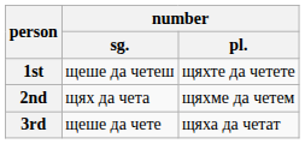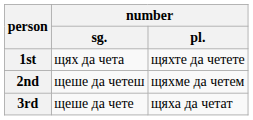1st | number / sg.: щеше да четеш -> щях да чета
2nd | number / sg.: щях да чета -> щеше да четеш
